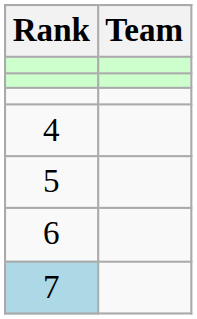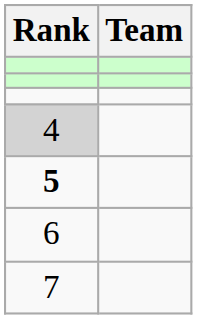row 5 | Rank: no background -> lightgrey background
row 6 | Rank: normal -> bold
row 8 | Rank: lightblue background -> no background
